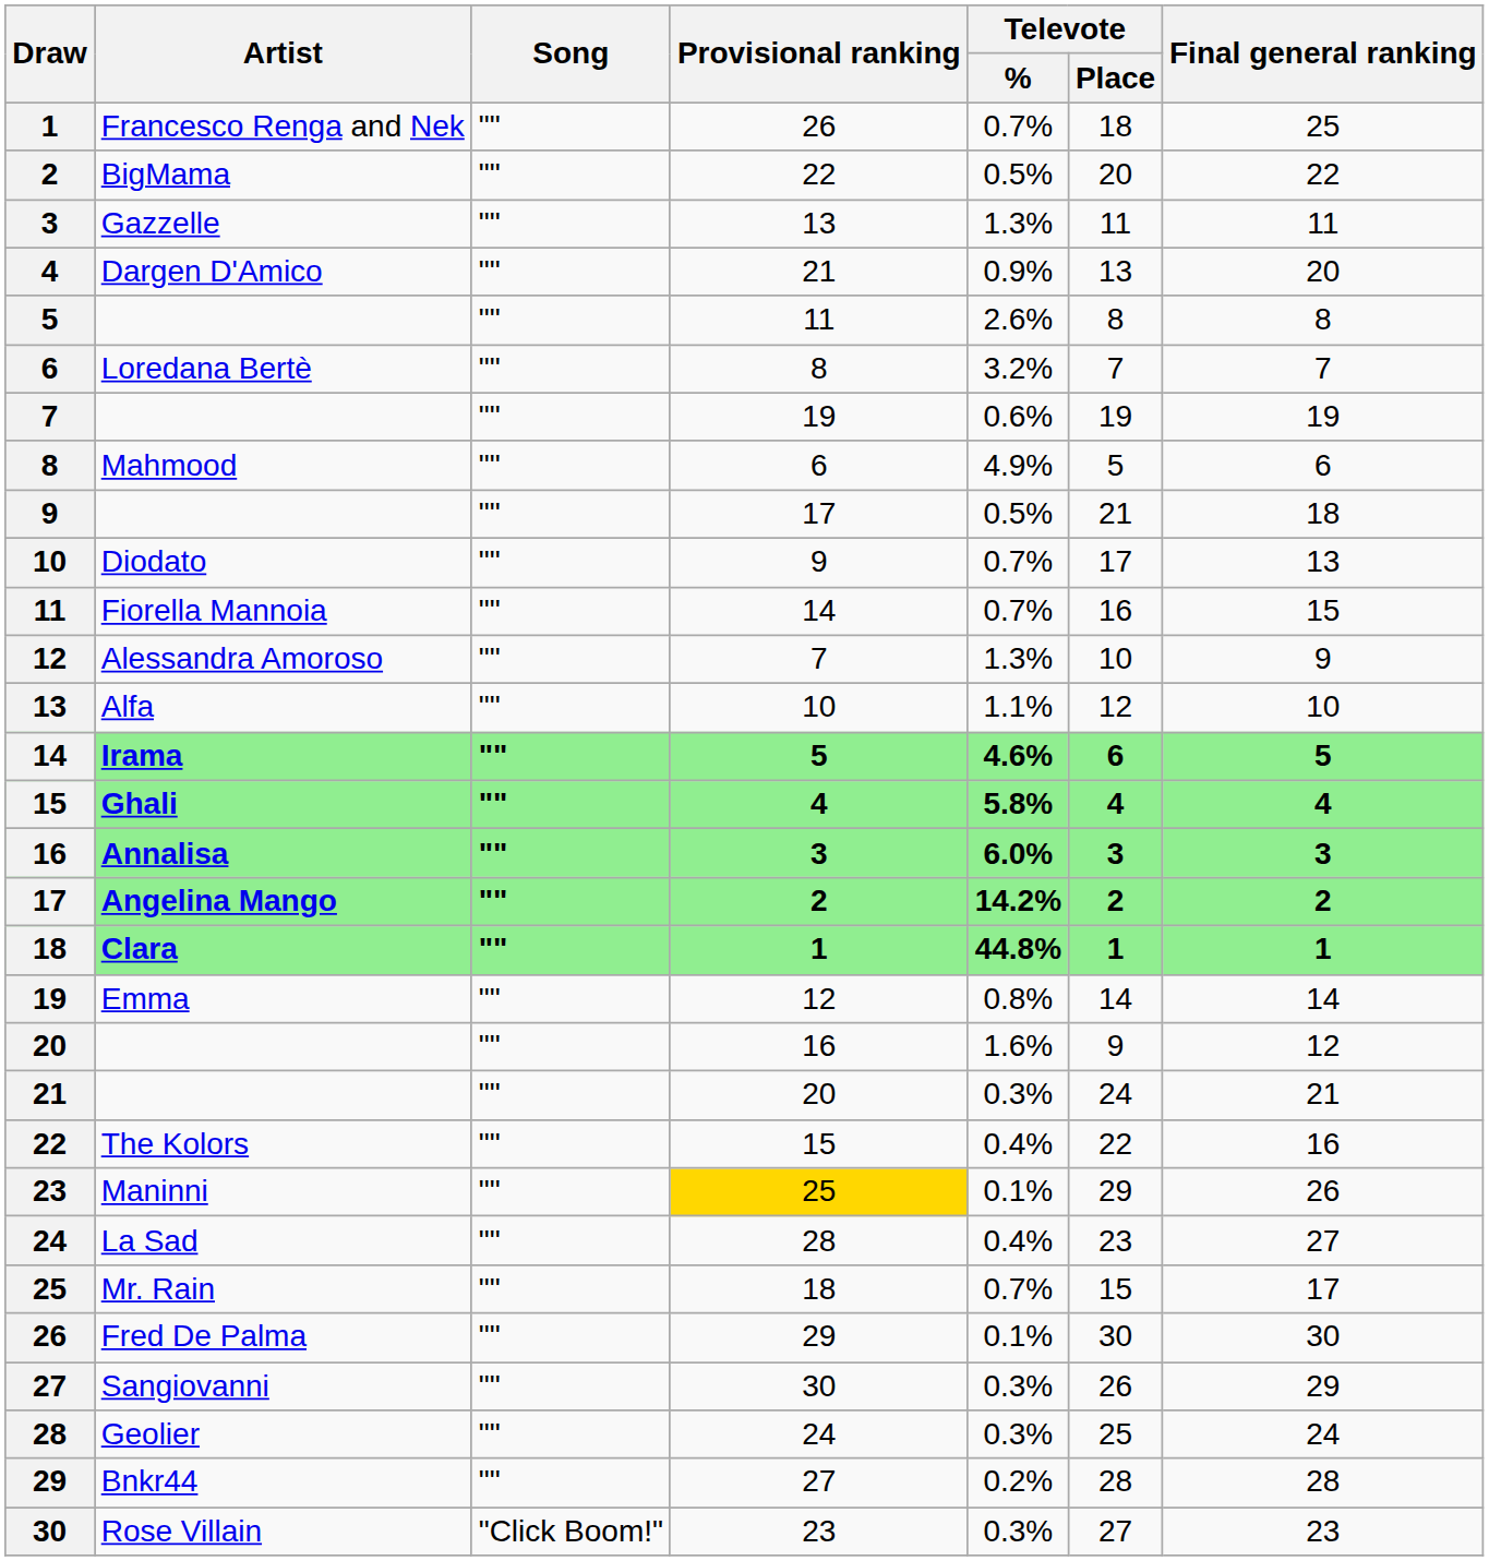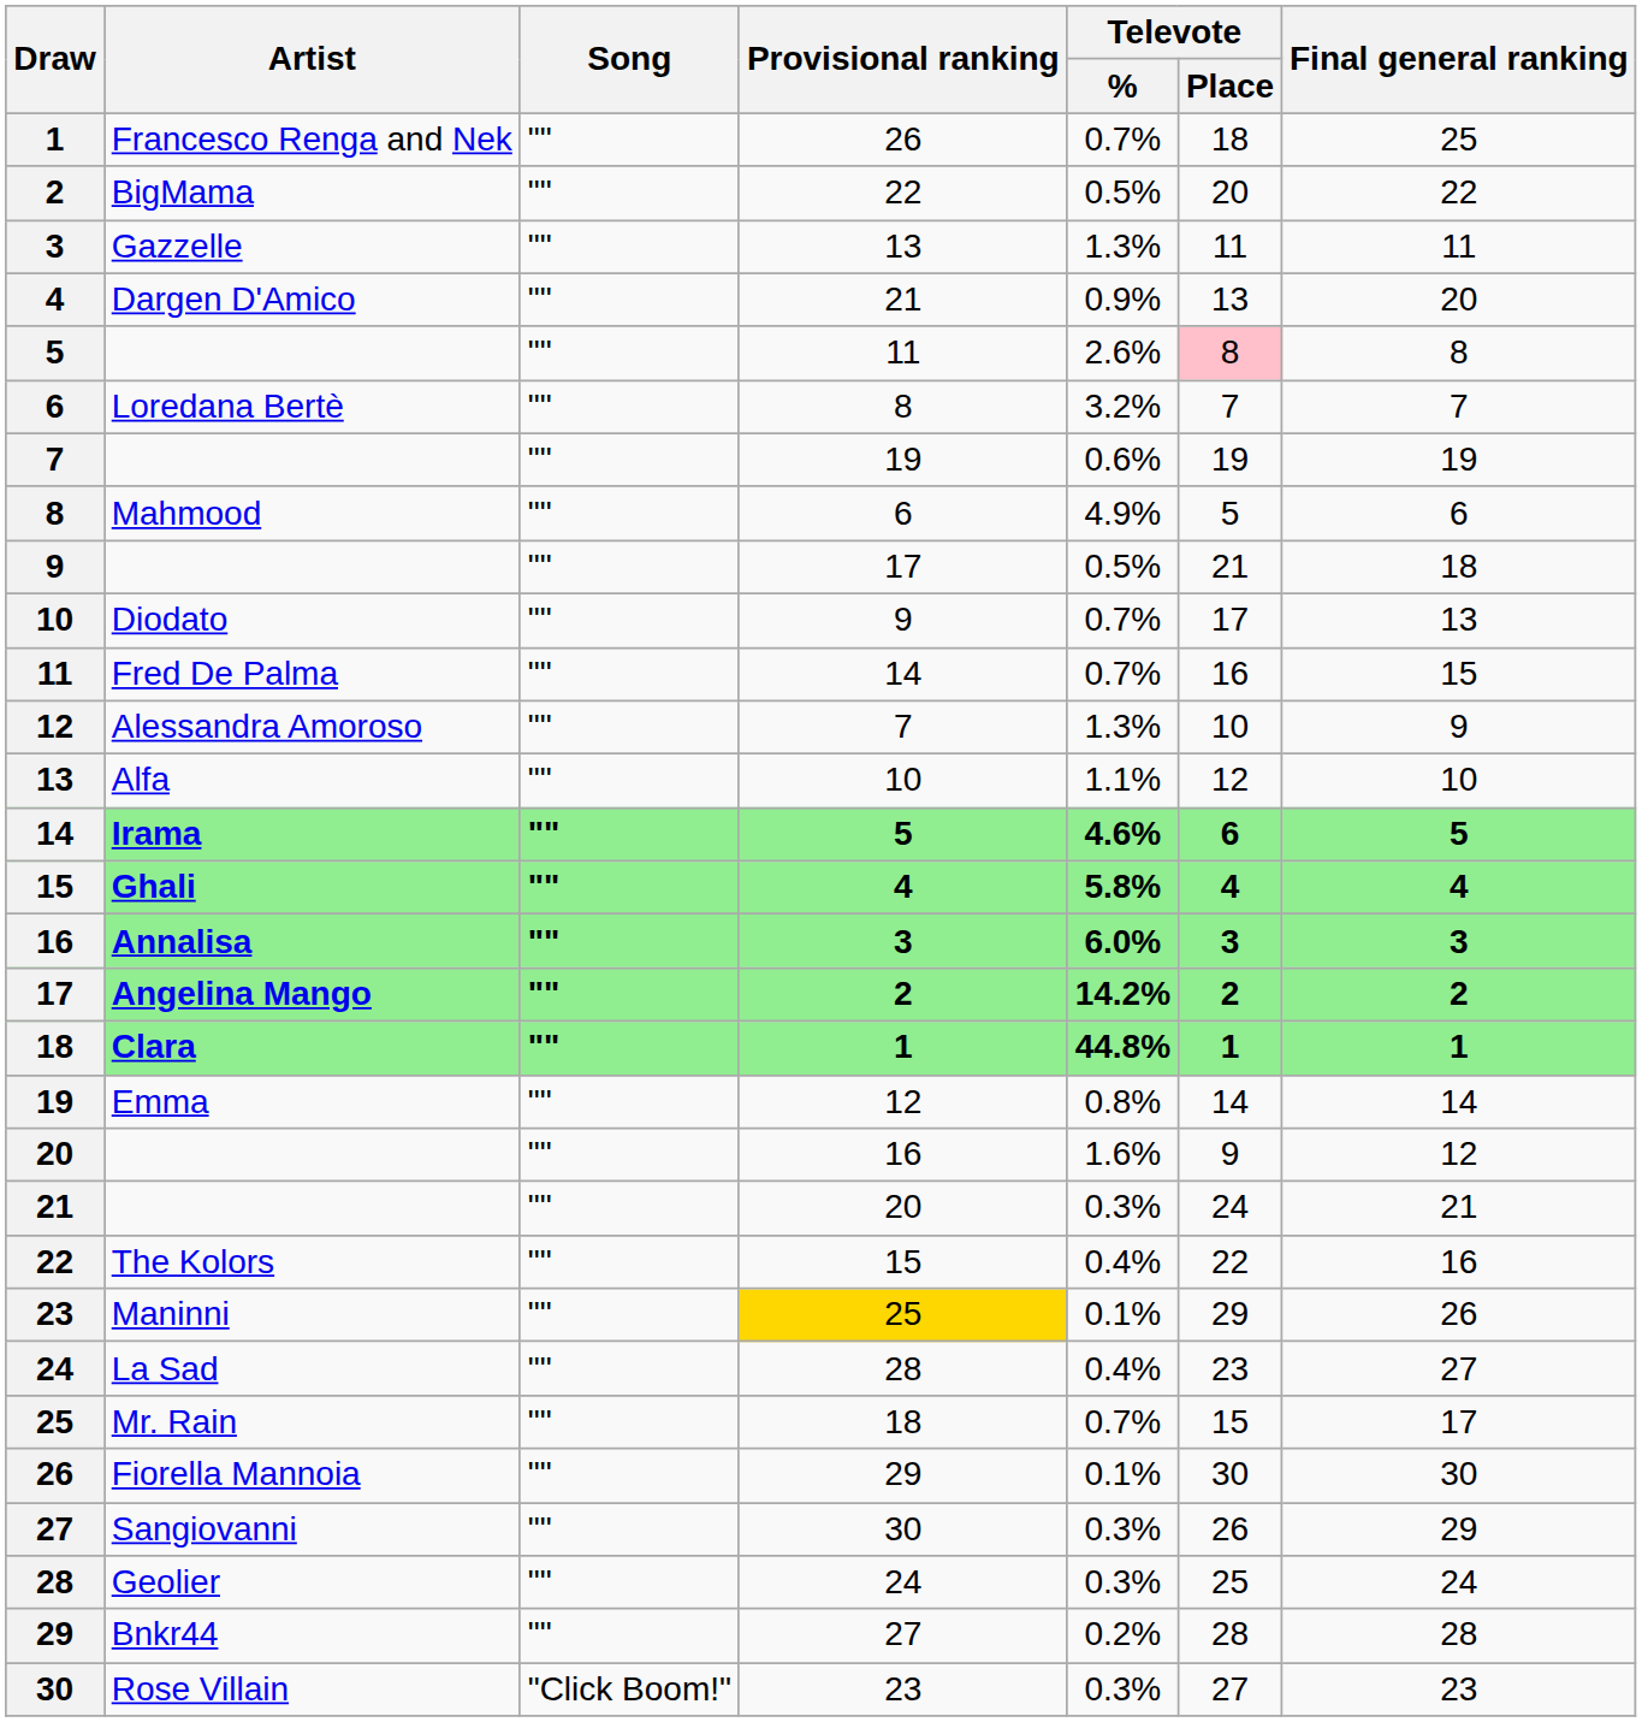row 7 | Televote / Place: no background -> pink background
row 13 | Artist: Fiorella Mannoia -> Fred De Palma
row 28 | Artist: Fred De Palma -> Fiorella Mannoia
